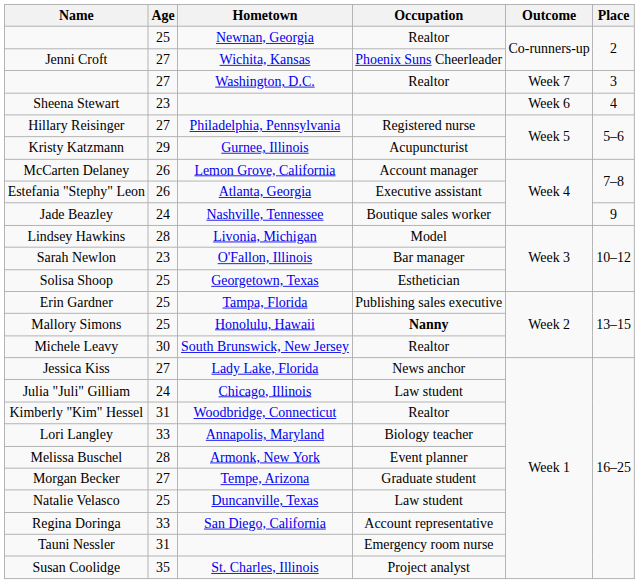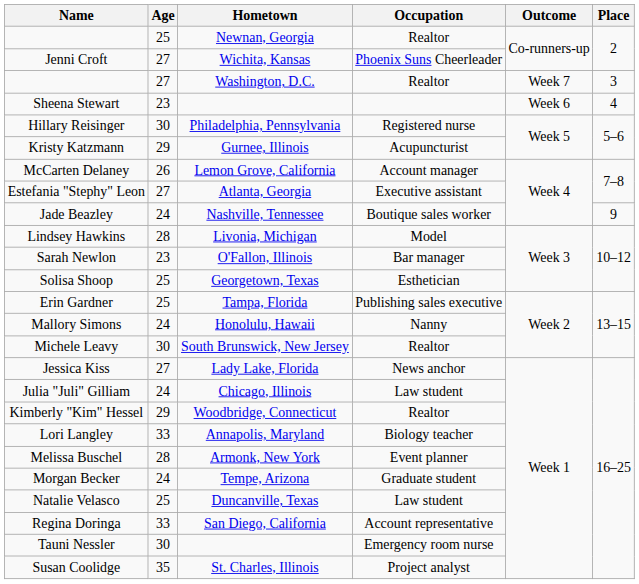Hillary Reisinger | Age: 27 -> 30
Estefania "Stephy" Leon | Age: 26 -> 27
Mallory Simons | Age: 25 -> 24
Mallory Simons | Occupation: bold -> normal
Kimberly "Kim" Hessel | Age: 31 -> 29
Morgan Becker | Age: 27 -> 24
Tauni Nessler | Age: 31 -> 30
